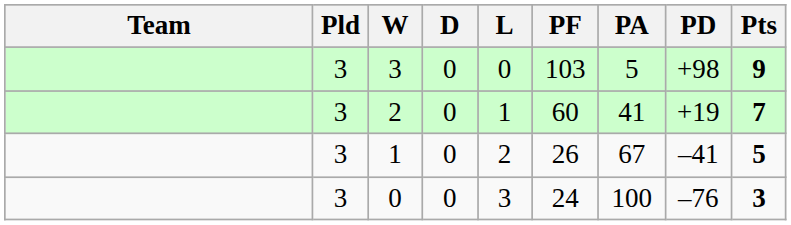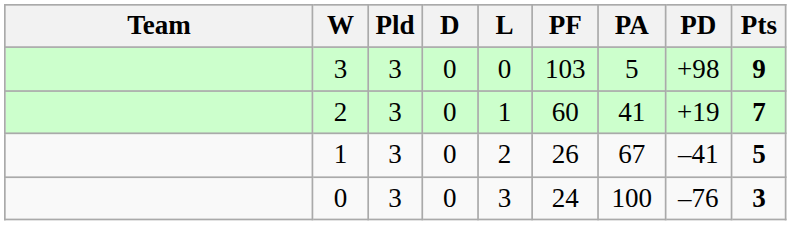columns swapped: Pld <-> W
